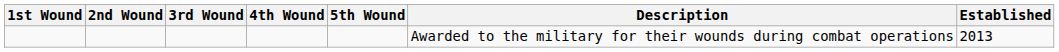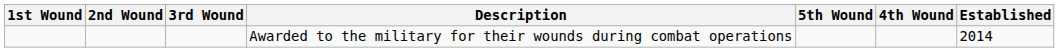columns swapped: 4th Wound <-> Description
row 2 | Established: 2013 -> 2014
